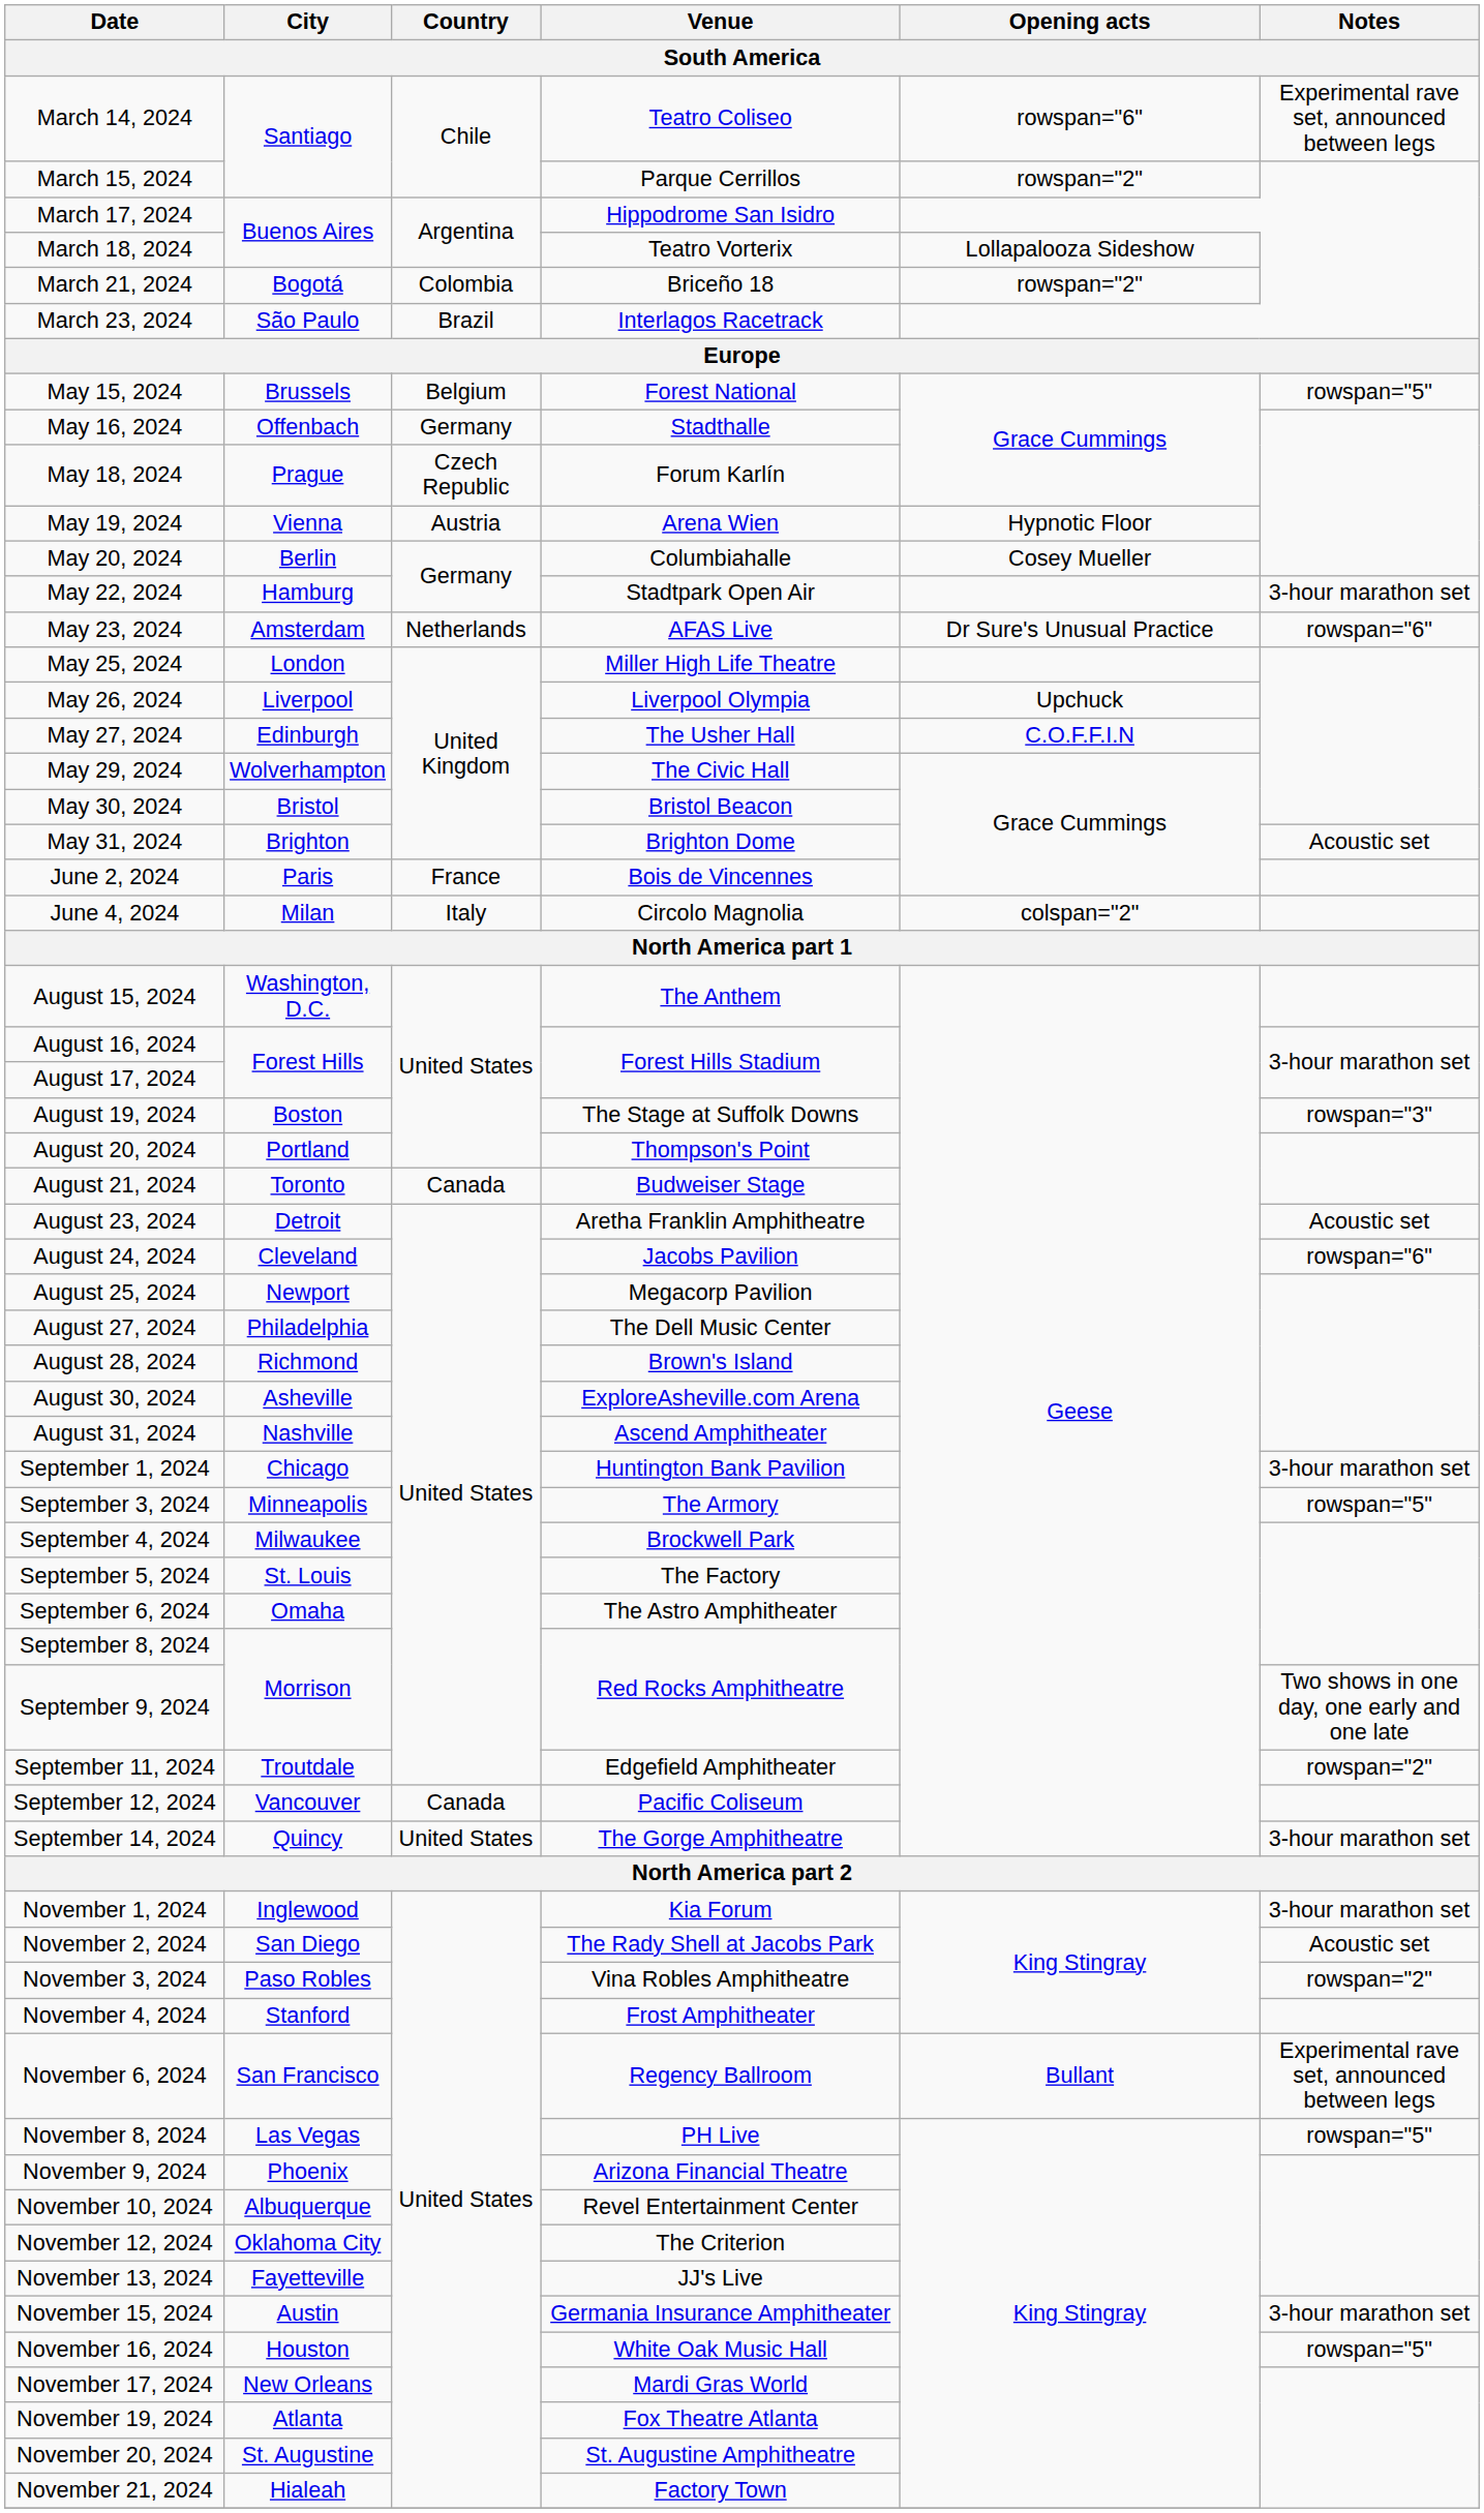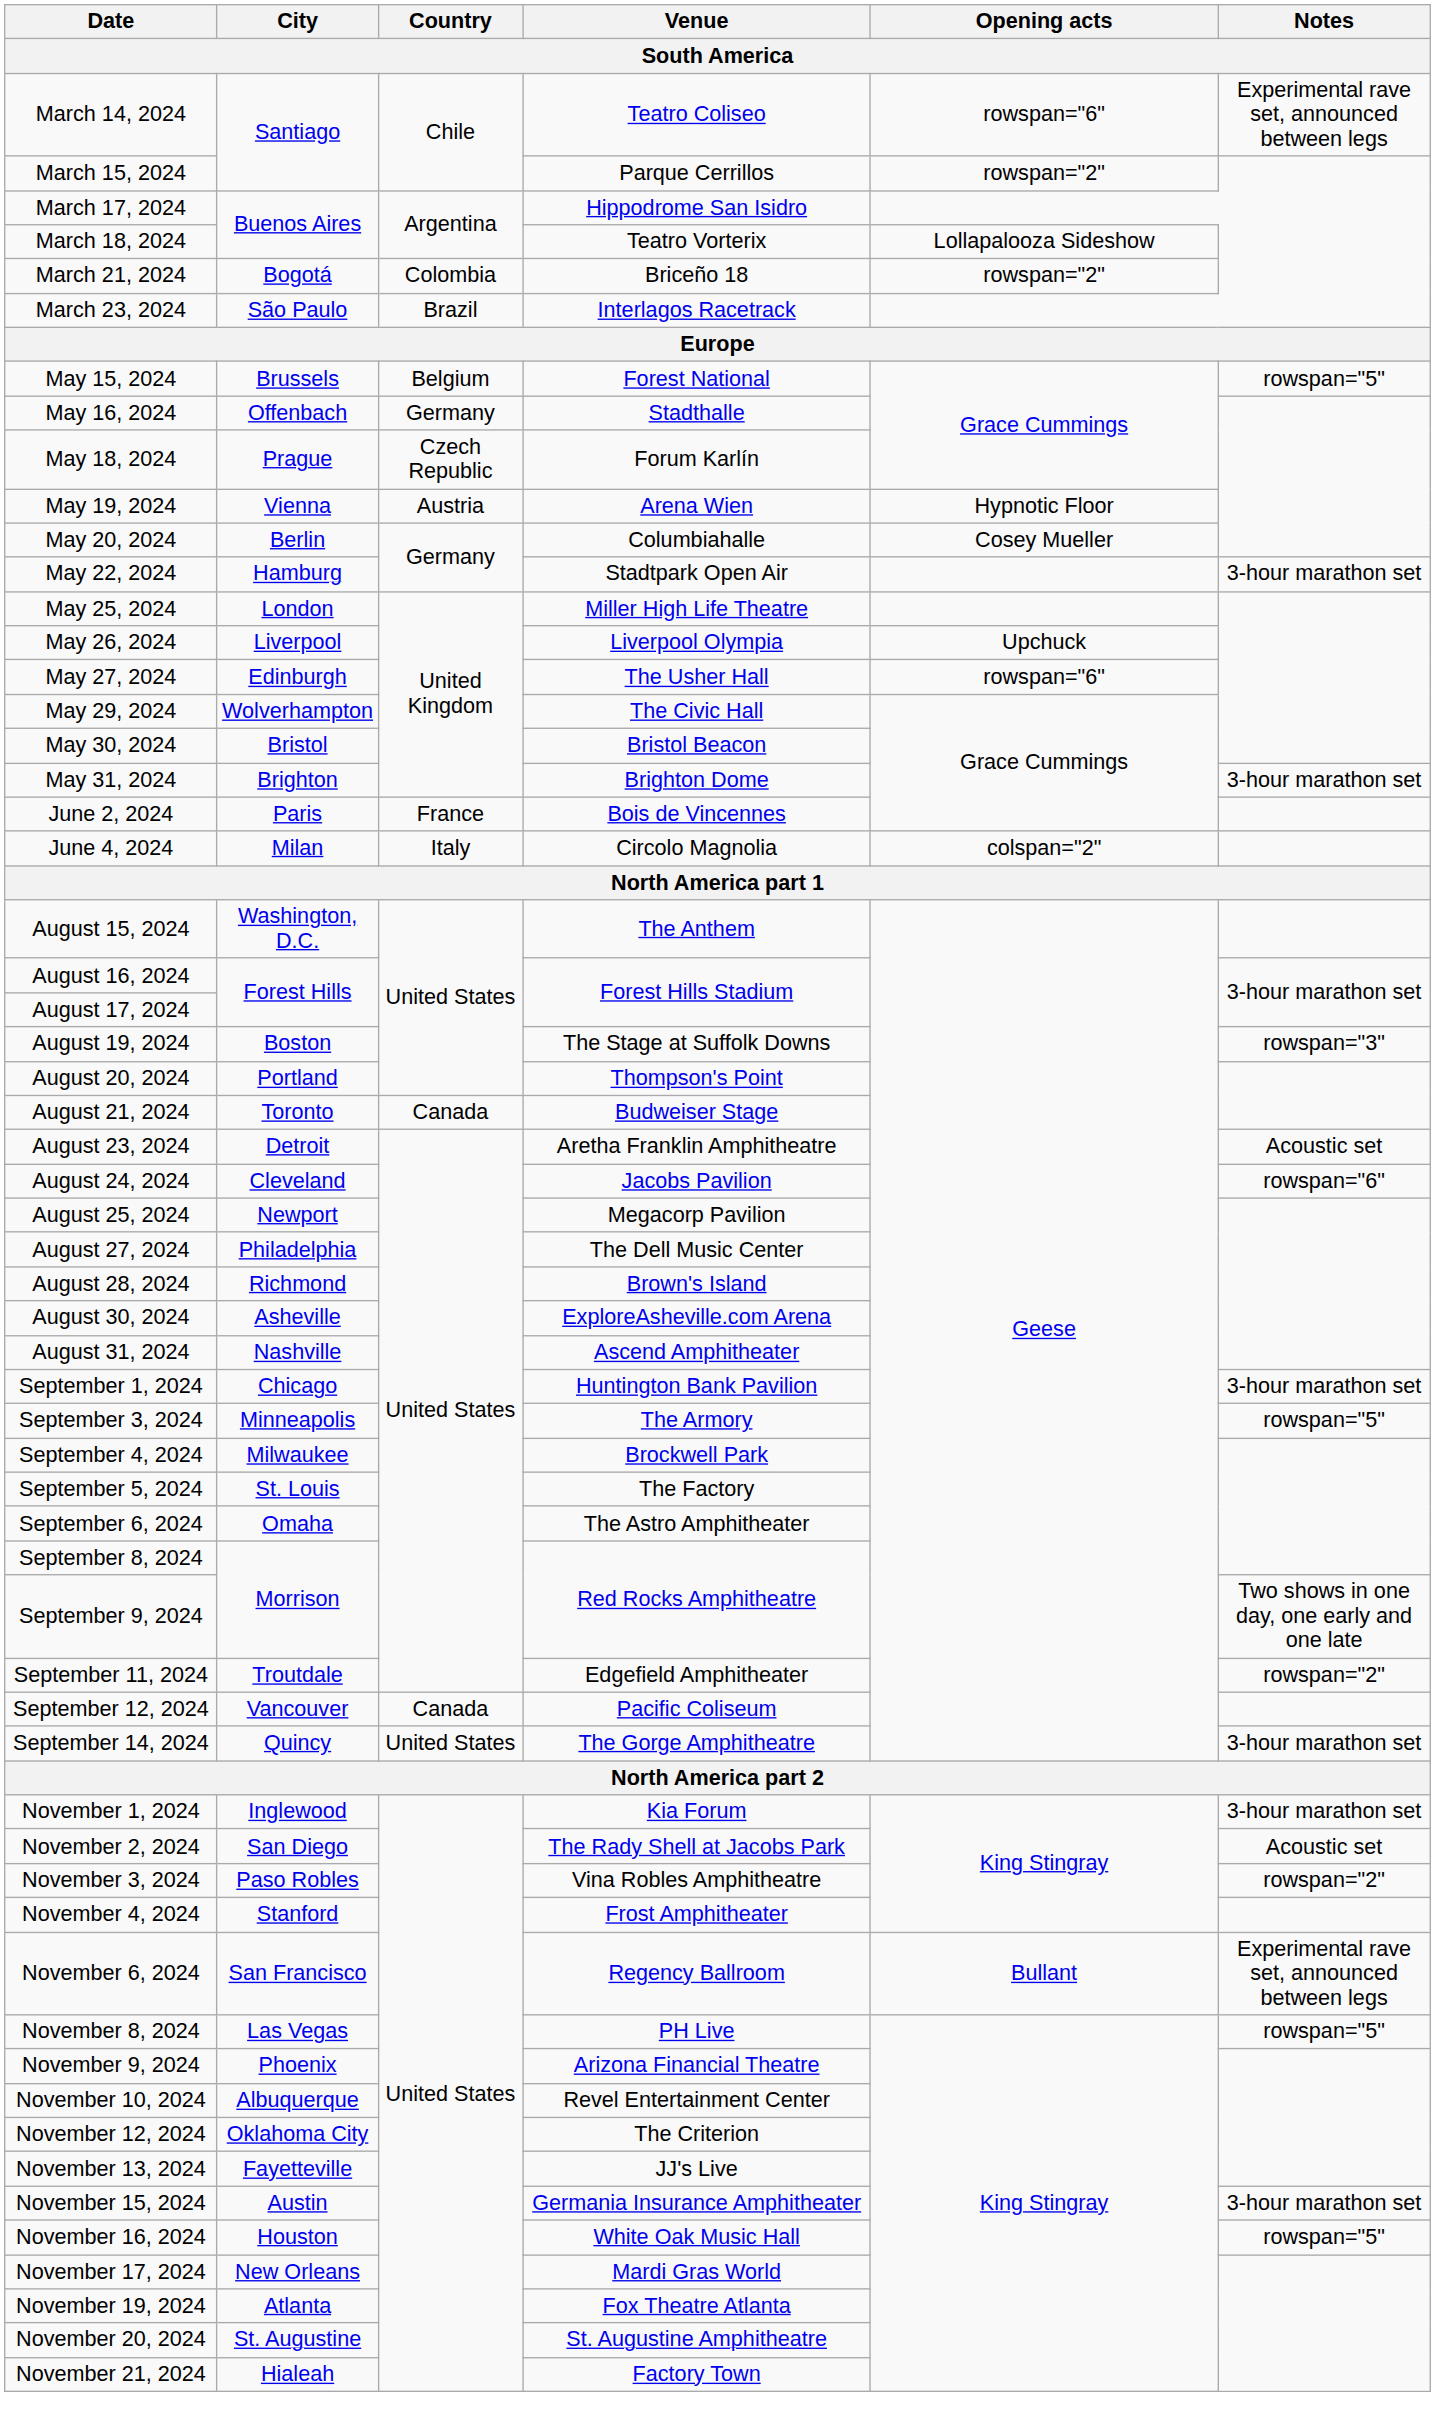- row: May 23, 2024 | Amsterdam | Netherlands | AFAS Live | Dr Sure's Unusual Practice | rowspan="6"
May 27, 2024 | Opening acts: C.O.F.F.I.N -> rowspan="6"
May 31, 2024 | Notes: Acoustic set -> 3-hour marathon set
